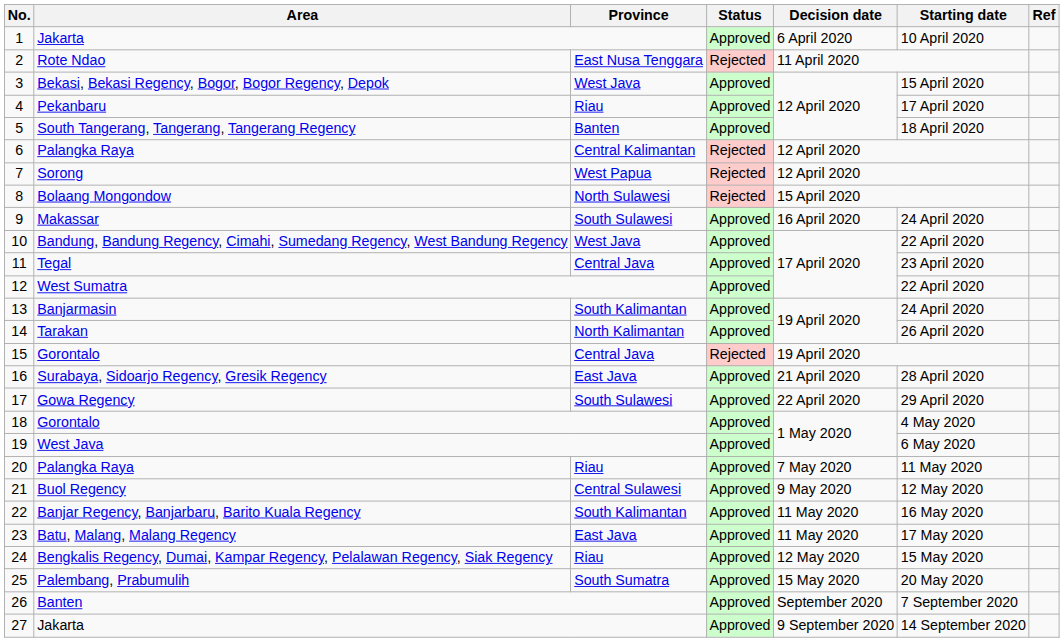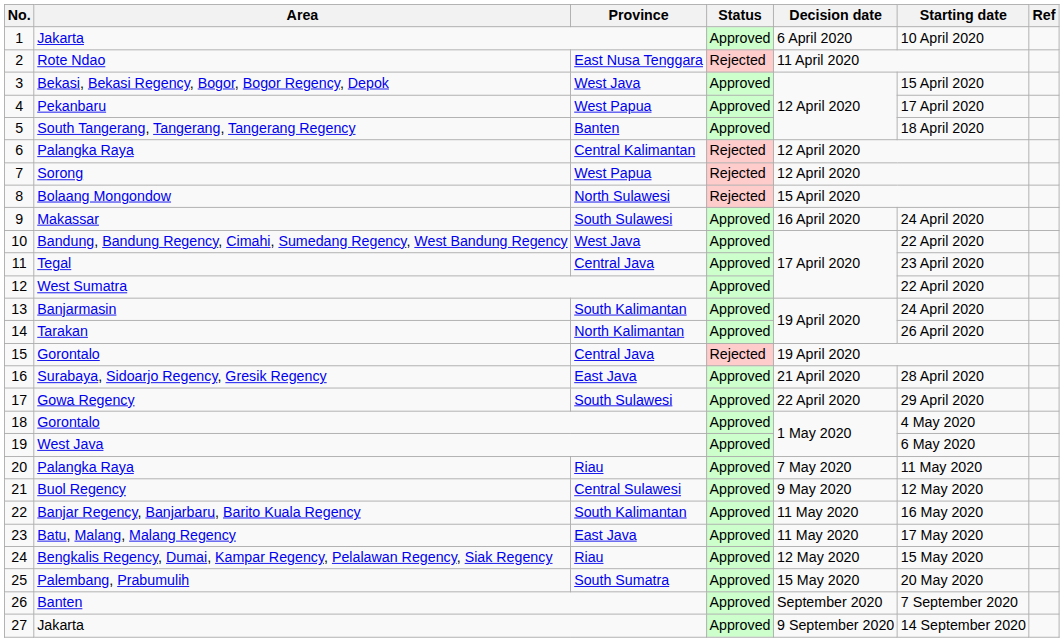4 | Province: Riau -> West Papua
